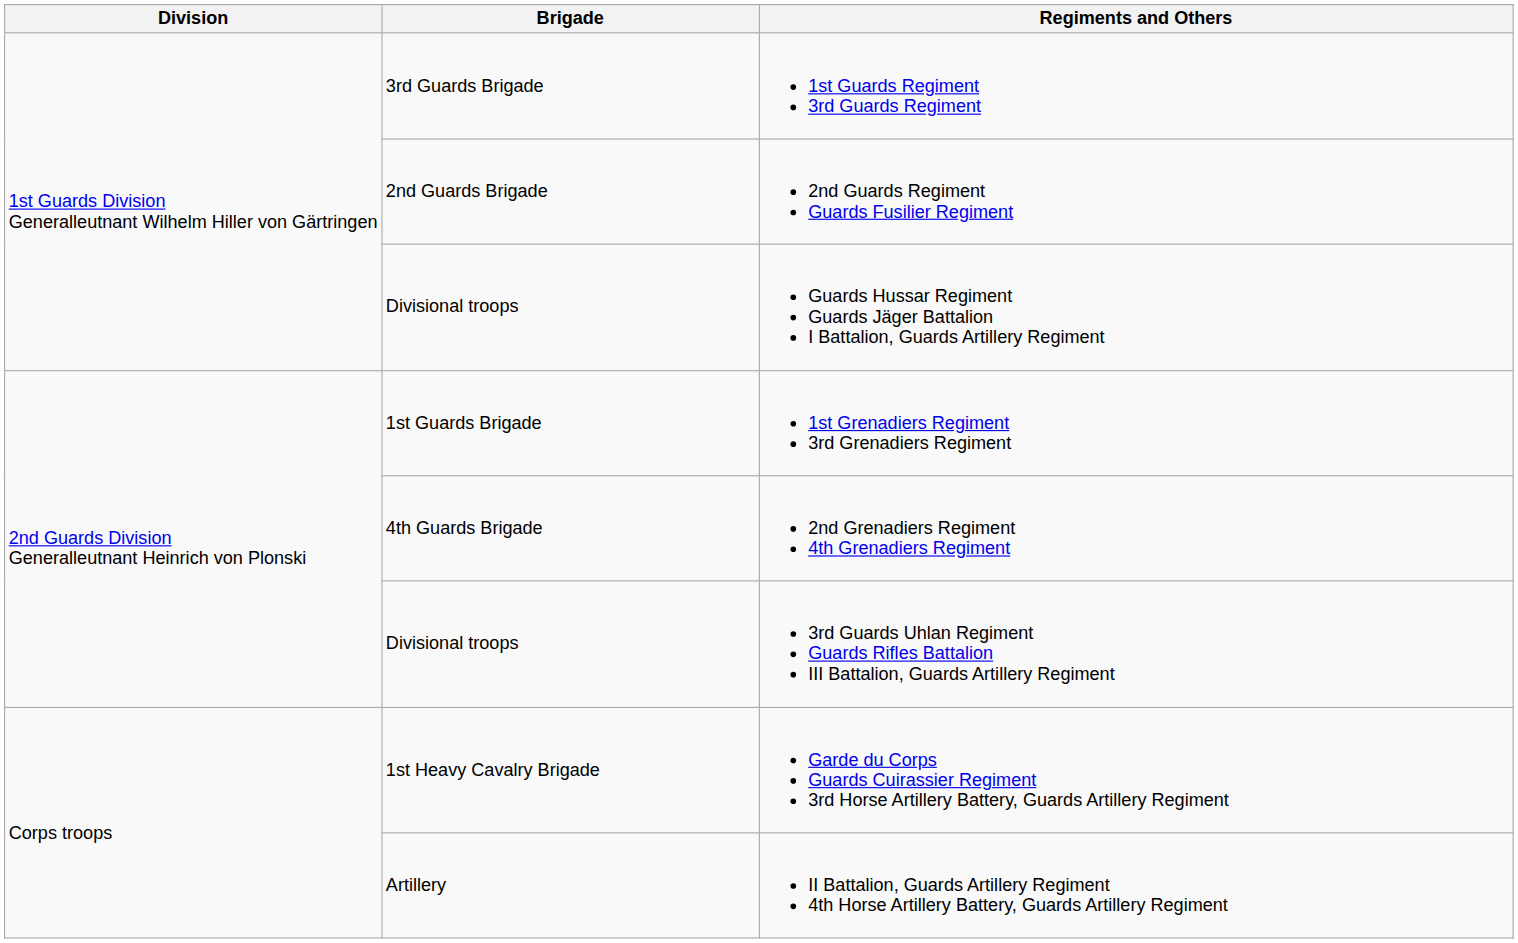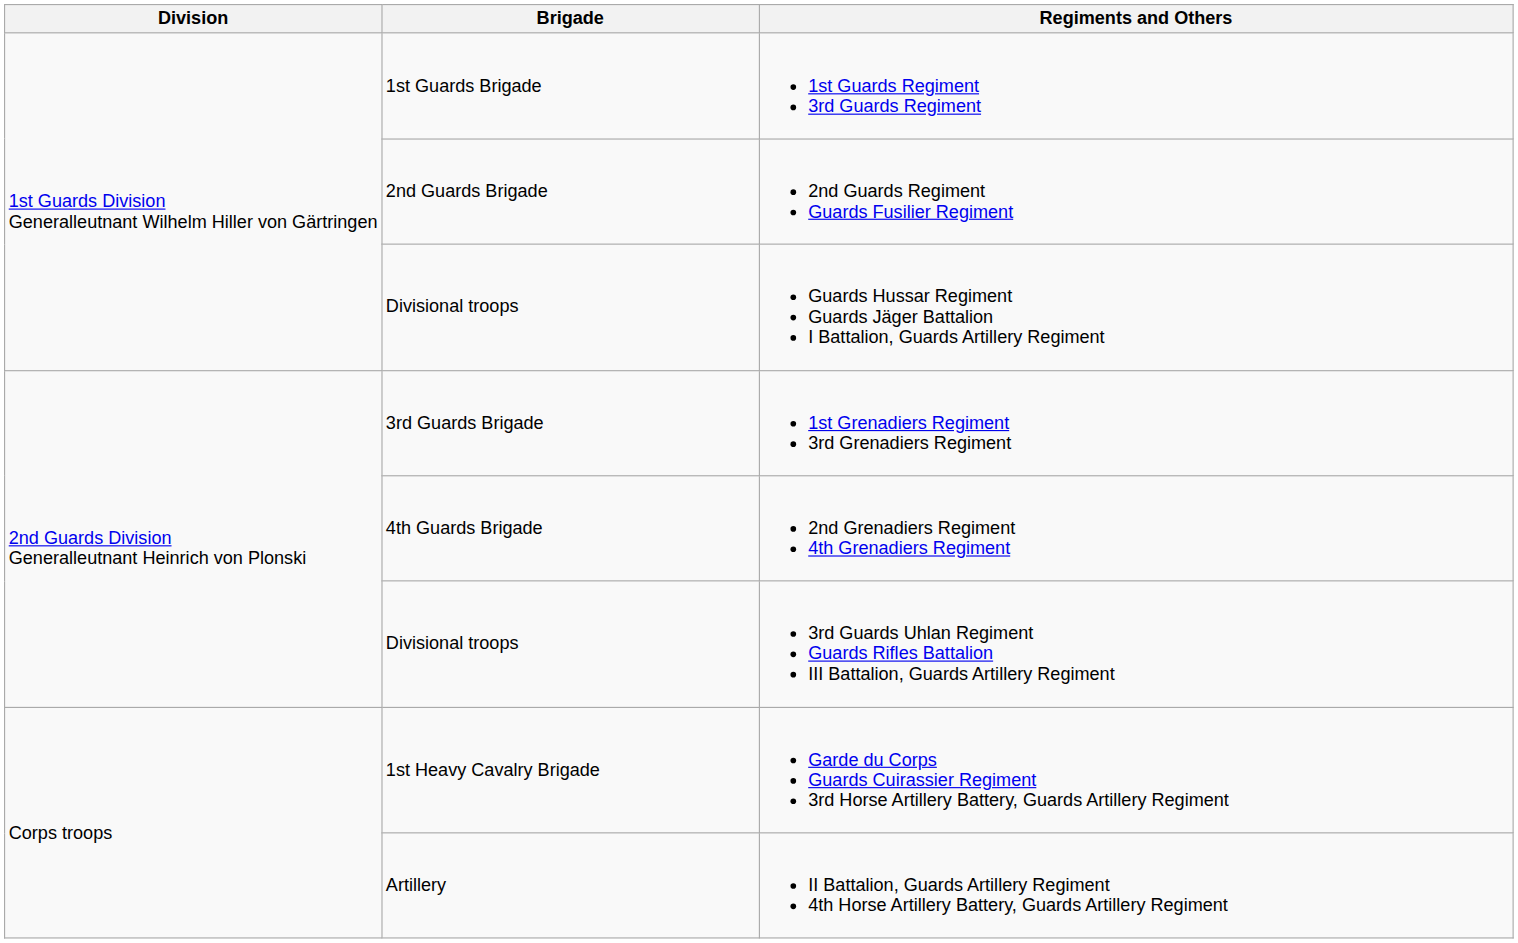1st Guards Regiment 3rd Guards Regiment | Brigade: 3rd Guards Brigade -> 1st Guards Brigade
1st Grenadiers Regiment 3rd Grenadiers Regiment | Brigade: 1st Guards Brigade -> 3rd Guards Brigade
